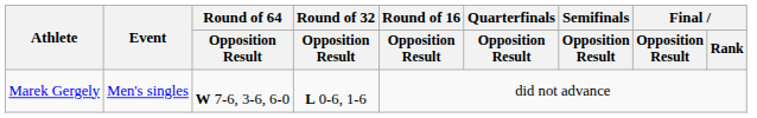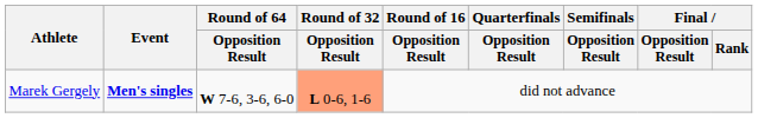Marek Gergely | Event: normal -> bold
Marek Gergely | Round of 32 / Opposition Result: no background -> lightsalmon background
